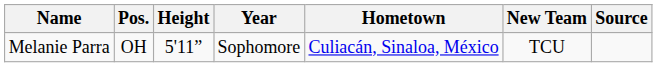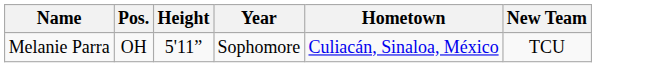- column: Source
